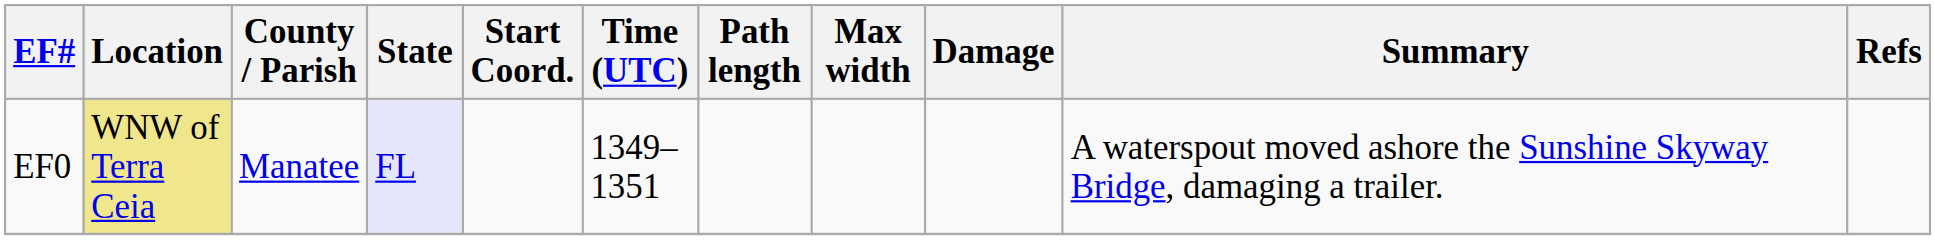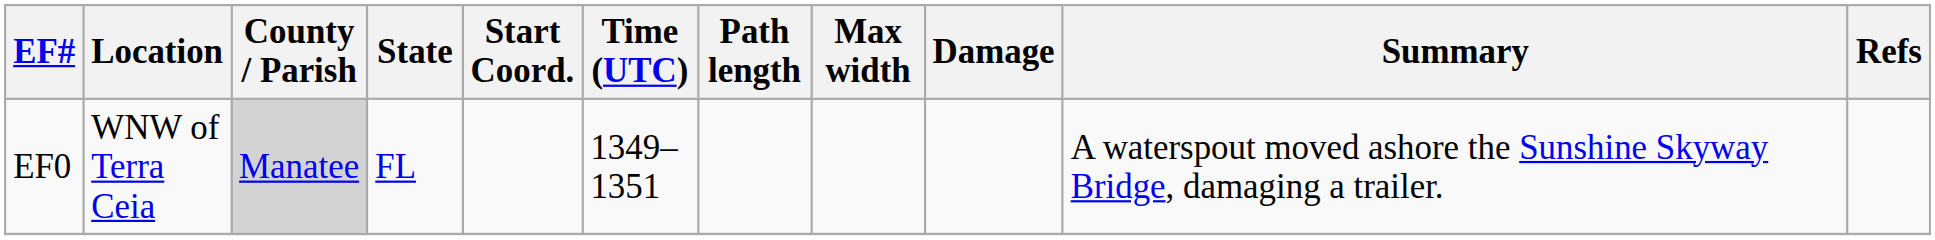EF0 | Location: khaki background -> no background
EF0 | County / Parish: no background -> lightgrey background
EF0 | State: lavender background -> no background
